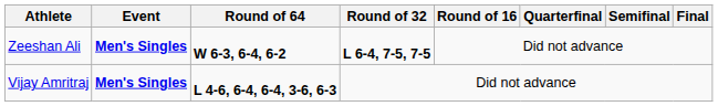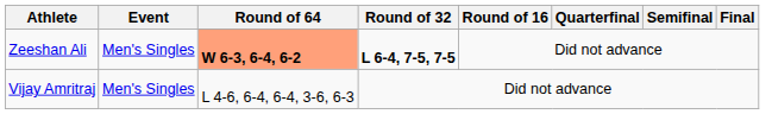Zeeshan Ali | Event: bold -> normal
Zeeshan Ali | Round of 64: no background -> lightsalmon background
Vijay Amritraj | Event: bold -> normal
Vijay Amritraj | Round of 64: bold -> normal
